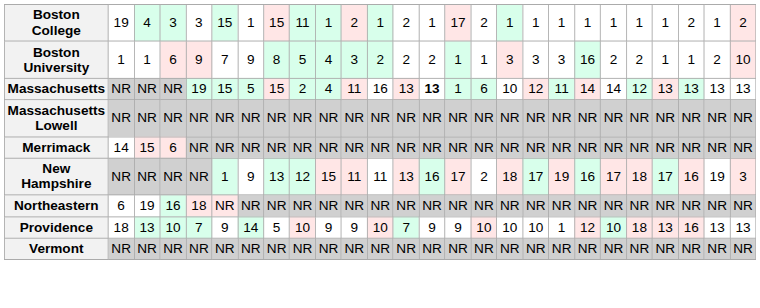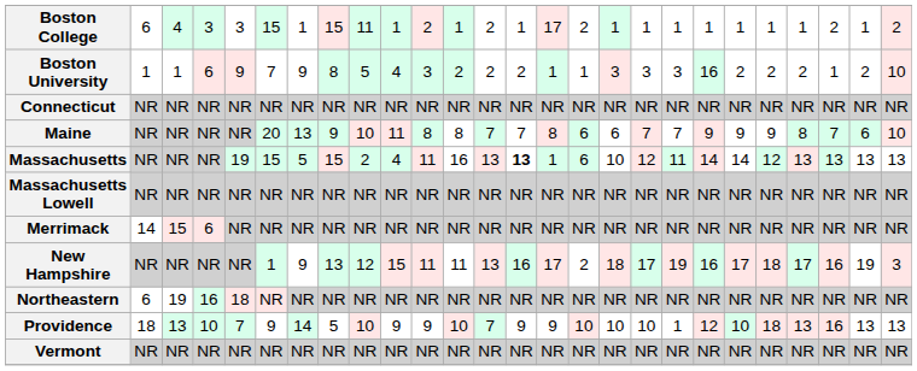Boston College | column 2: 19 -> 6
Boston University | column 23: 1 -> 2
+ row: Connecticut | NR | NR | NR | NR | NR | NR | NR | NR | NR | NR | NR | NR | NR | NR | NR | NR | NR | NR | NR | NR | NR | NR | NR | NR | NR
+ row: Maine | NR | NR | NR | NR | 20 | 13 | 9 | 10 | 11 | 8 | 8 | 7 | 7 | 8 | 6 | 6 | 7 | 7 | 9 | 9 | 9 | 8 | 7 | 6 | 10
